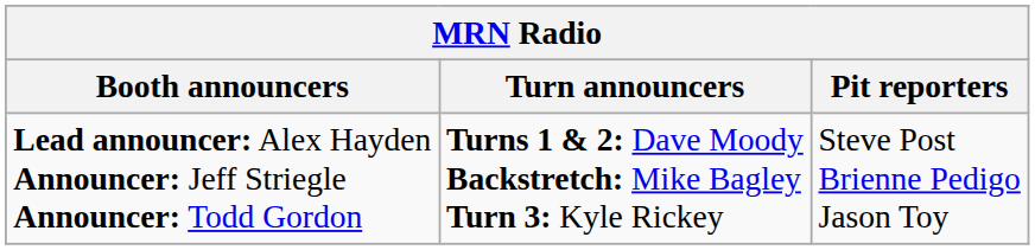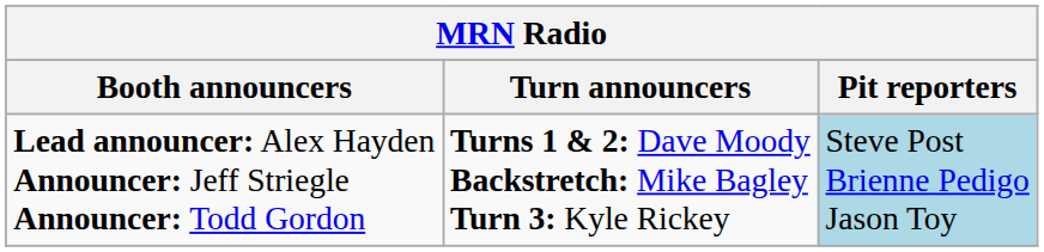row 3 | Pit reporters: no background -> lightblue background
